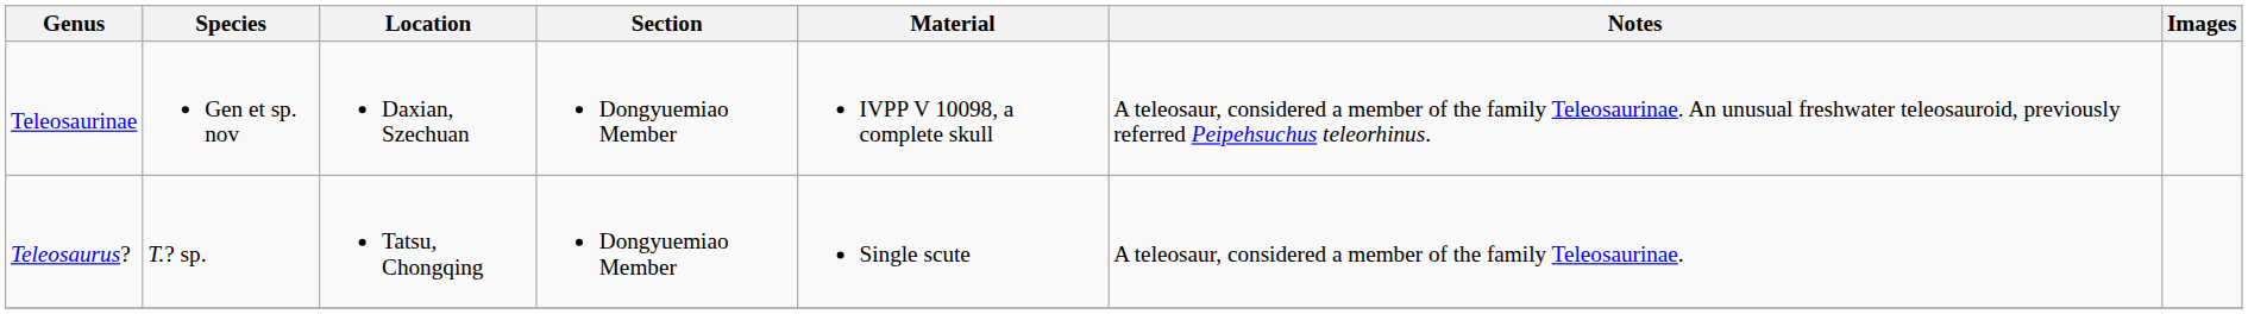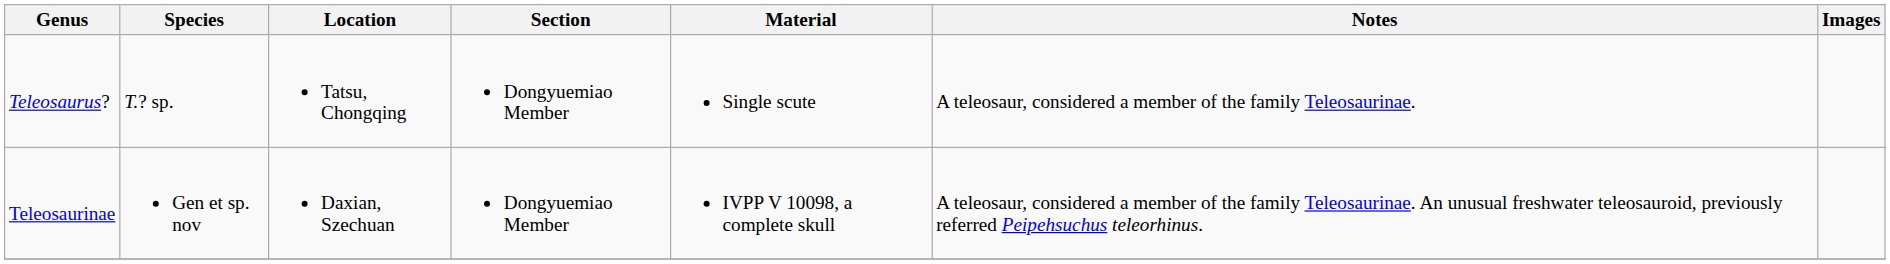rows swapped: Teleosaurinae <-> Teleosaurus?
